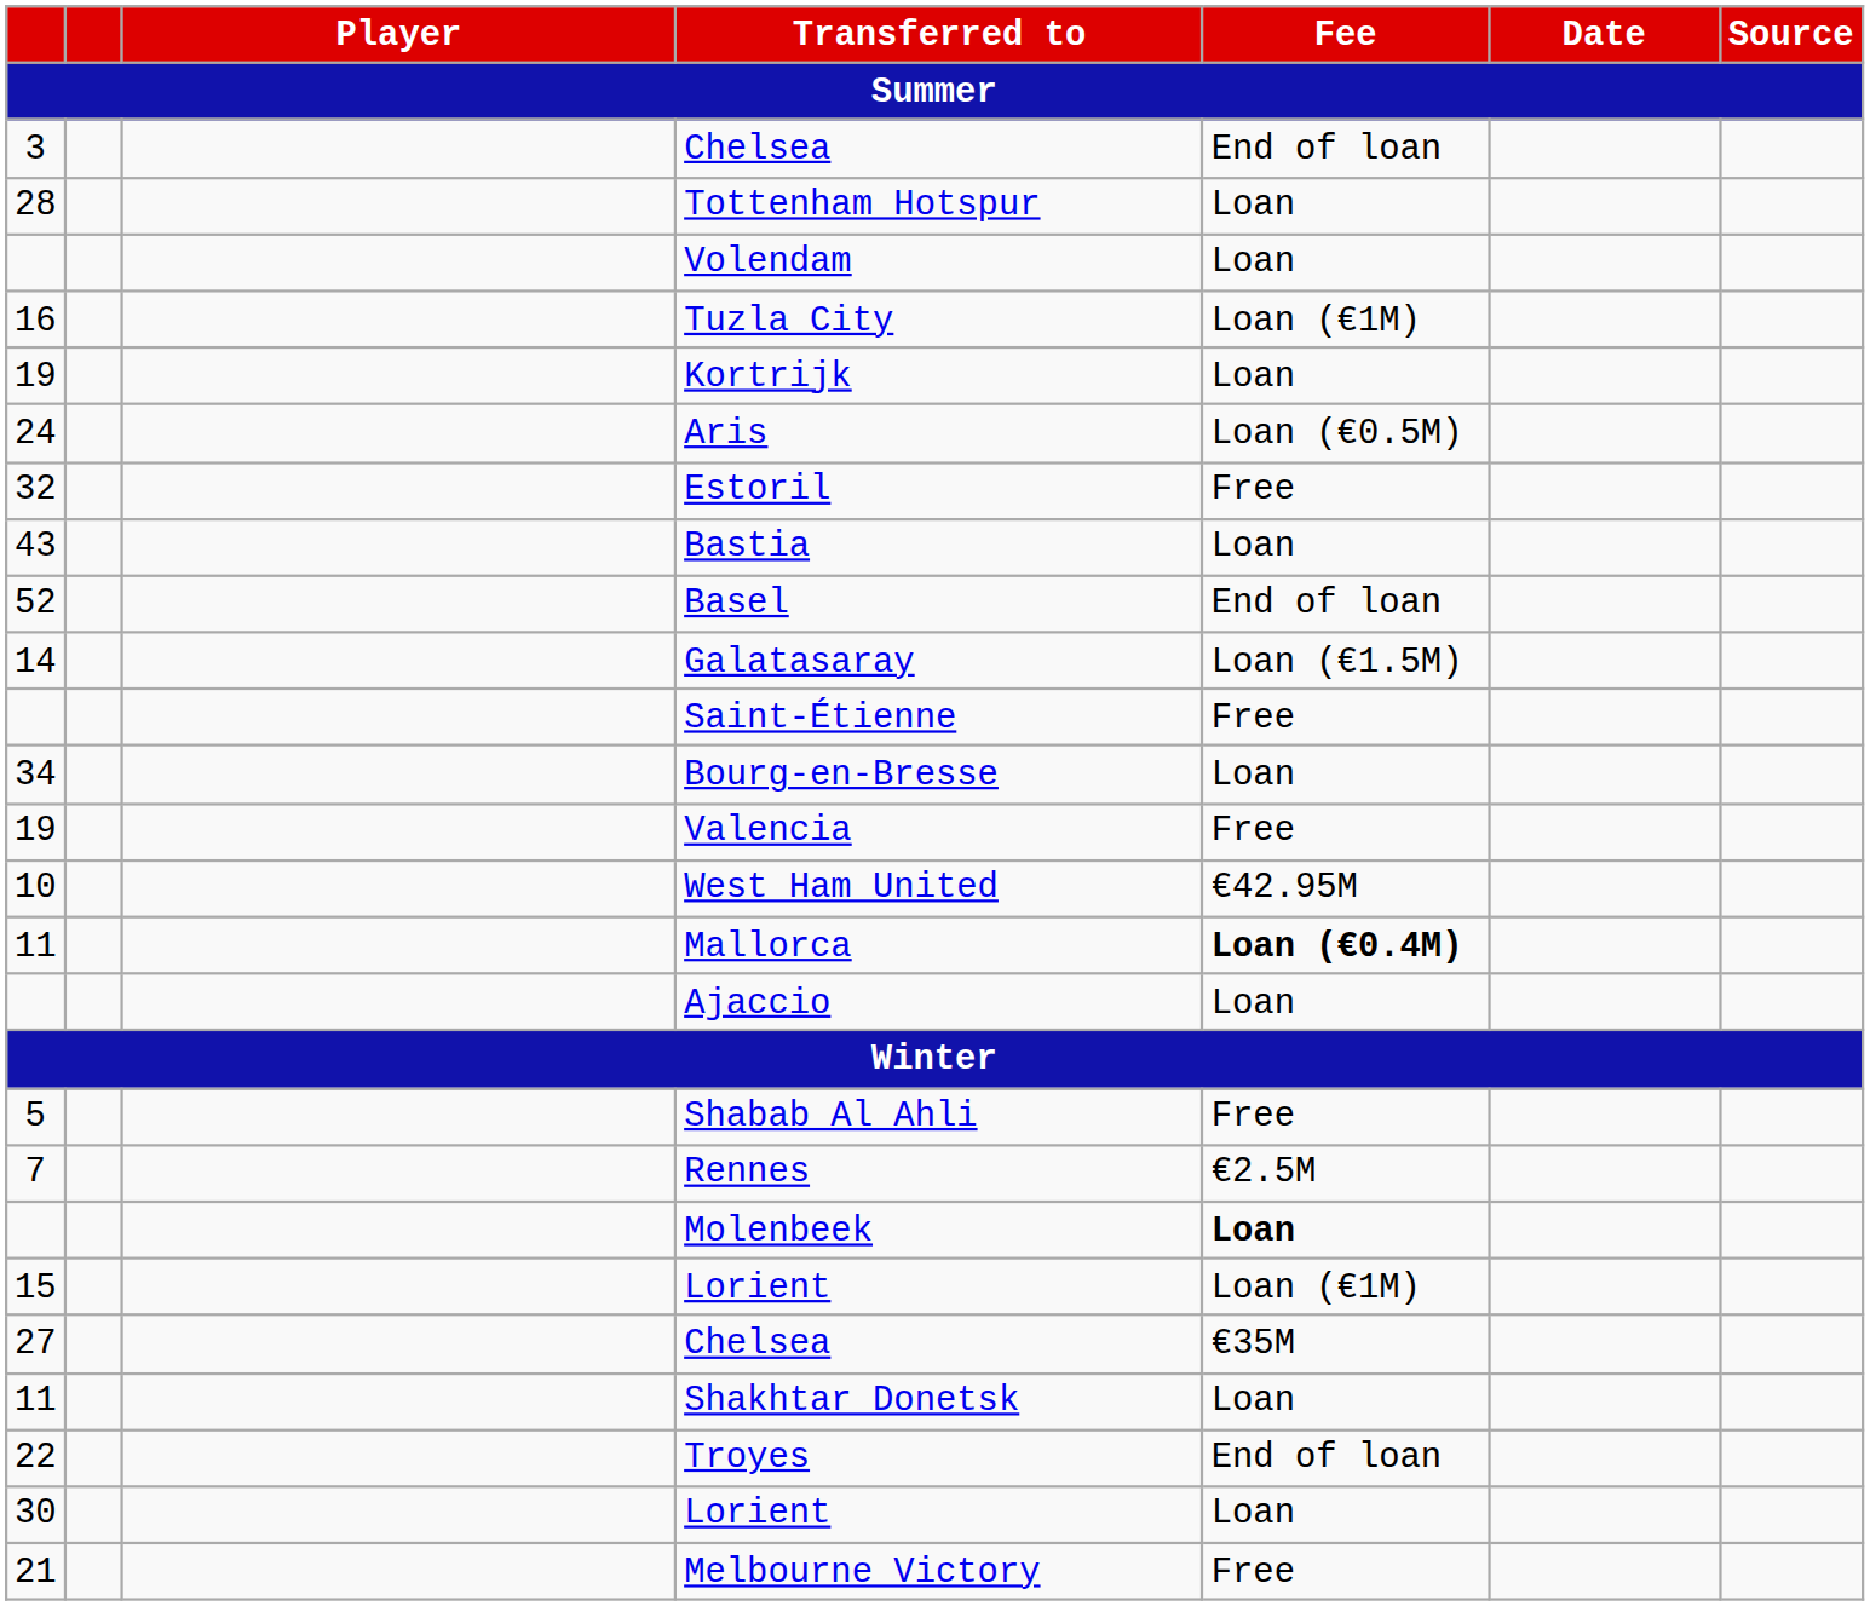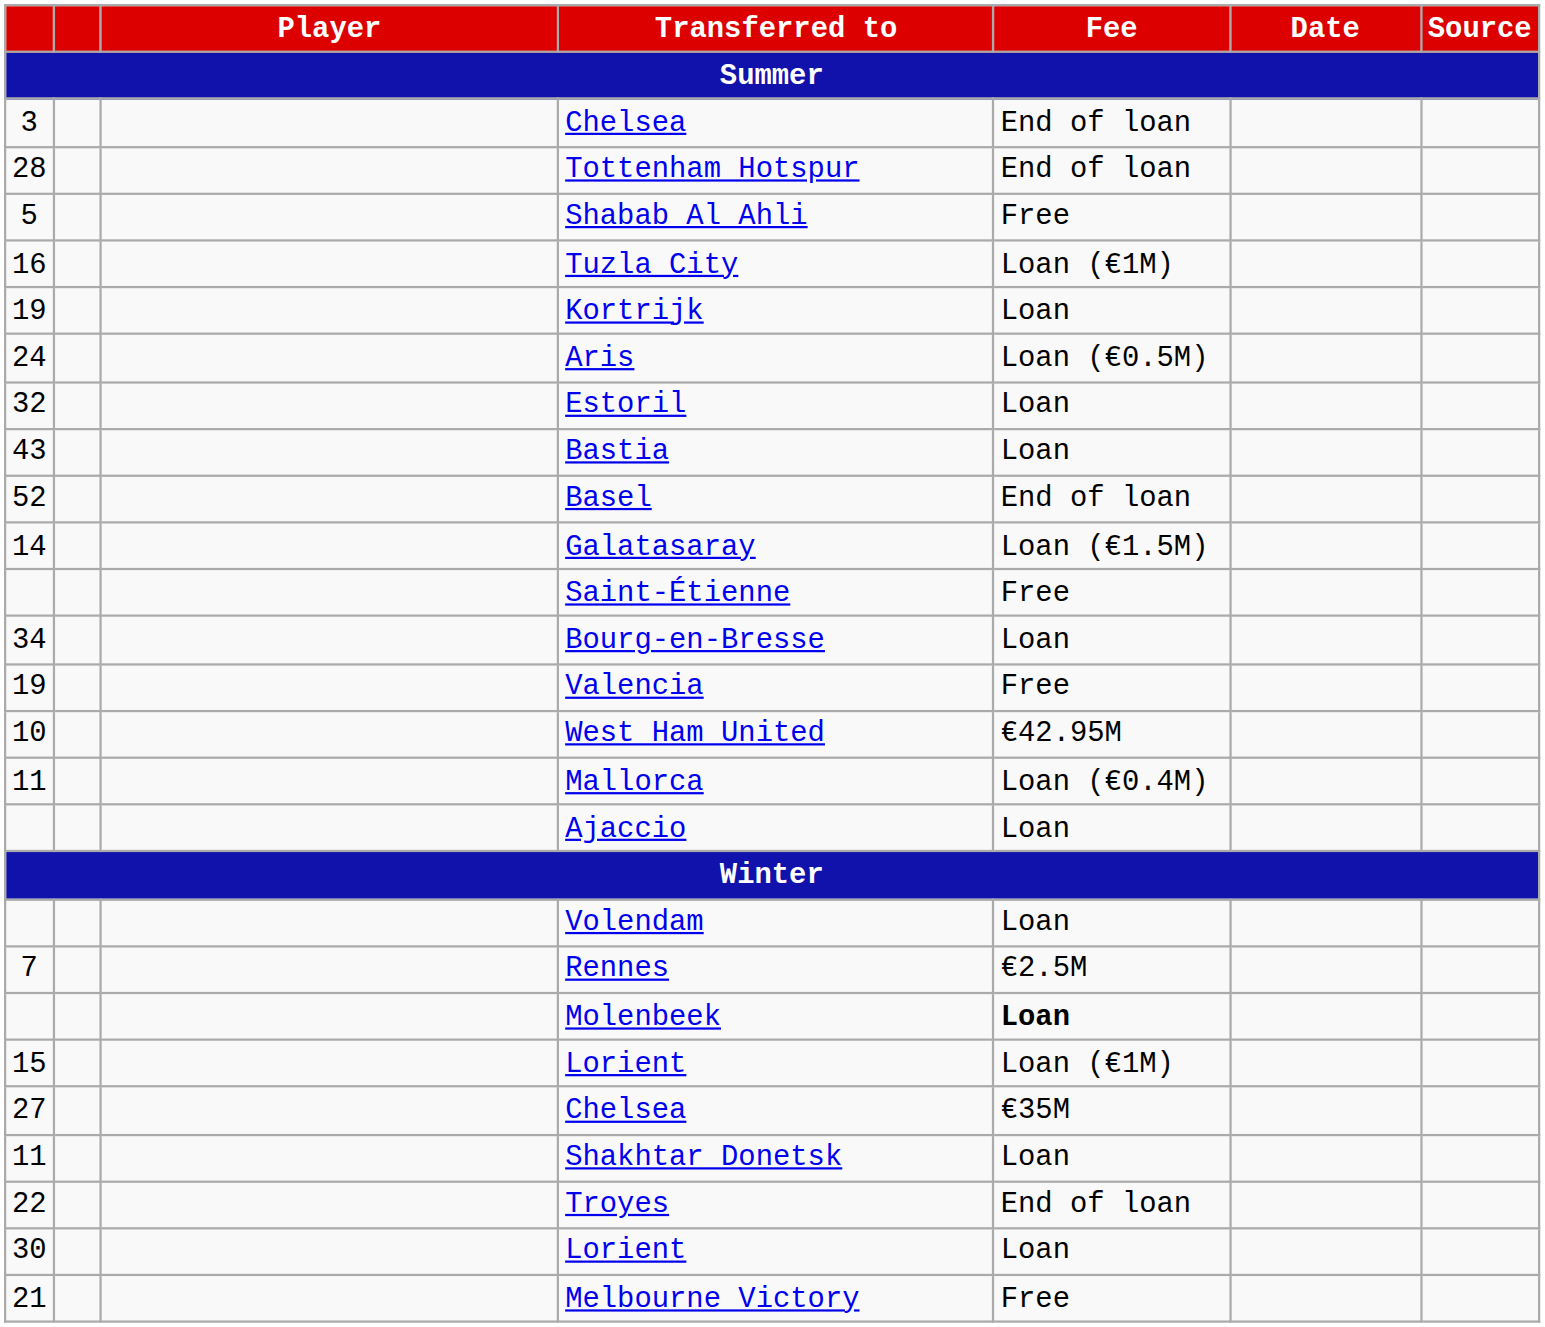Tottenham Hotspur | Fee: Loan -> End of loan
rows swapped: Shabab Al Ahli <-> Volendam
Estoril | Fee: Free -> Loan
Mallorca | Fee: bold -> normal
